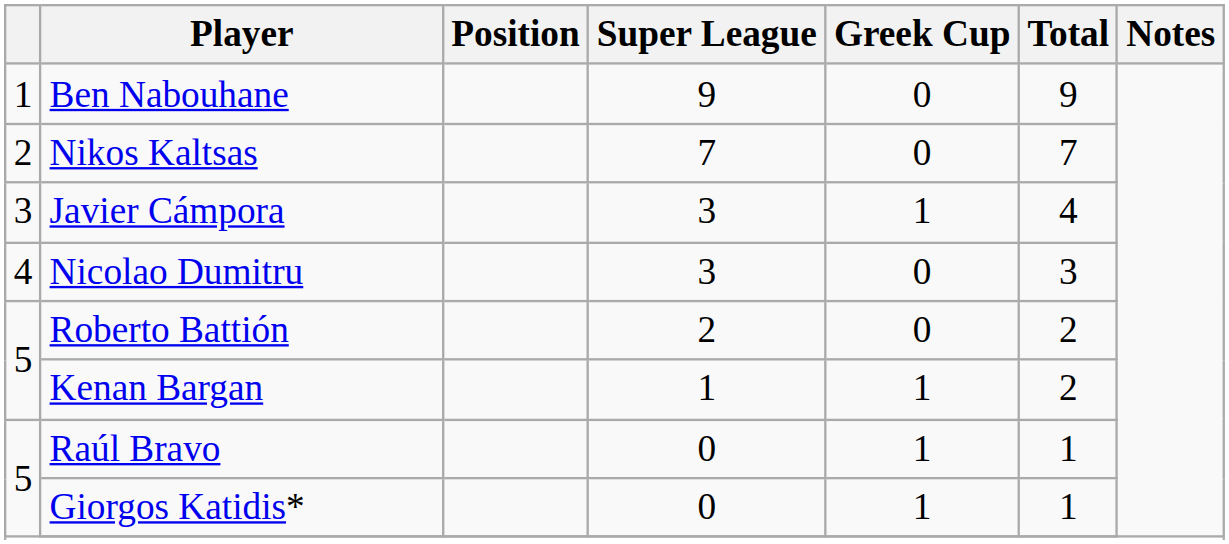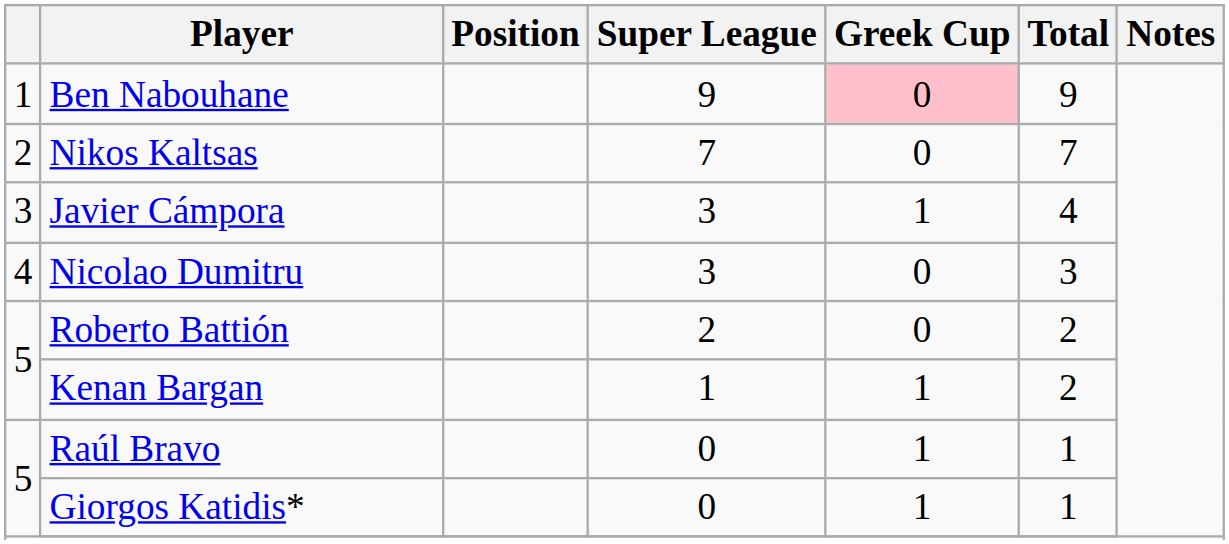Ben Nabouhane | Greek Cup: no background -> pink background
